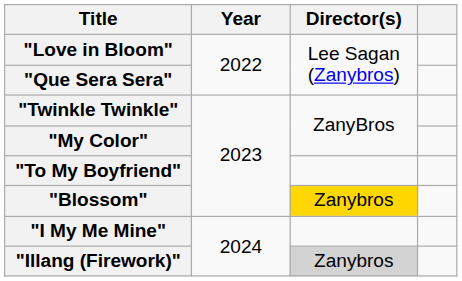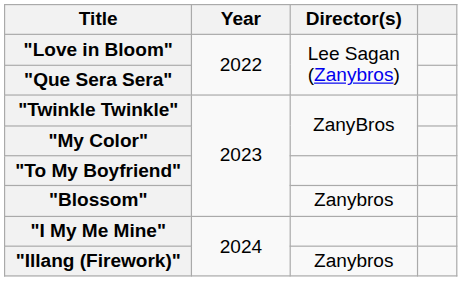"Blossom" | Director(s): gold background -> no background
"Illang (Firework)" | Director(s): lightgrey background -> no background
